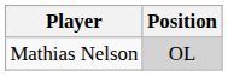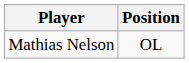Mathias Nelson | Position: lightgrey background -> no background
